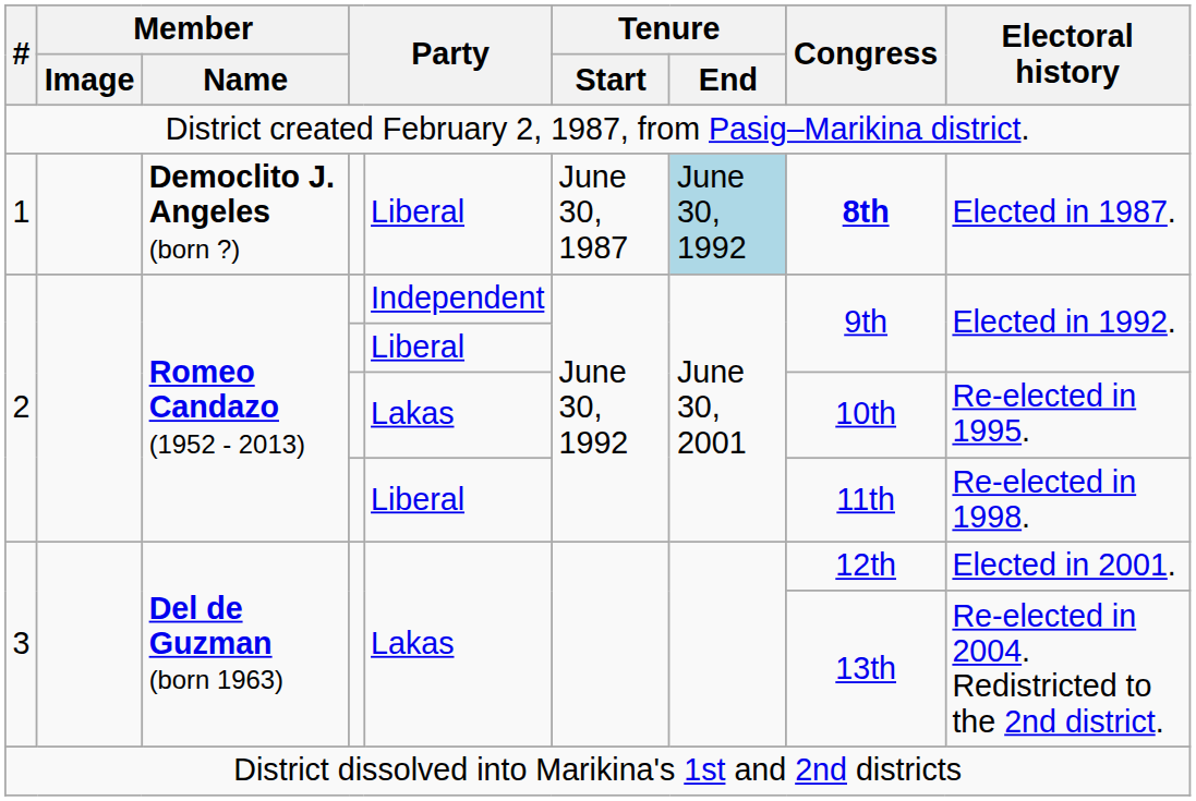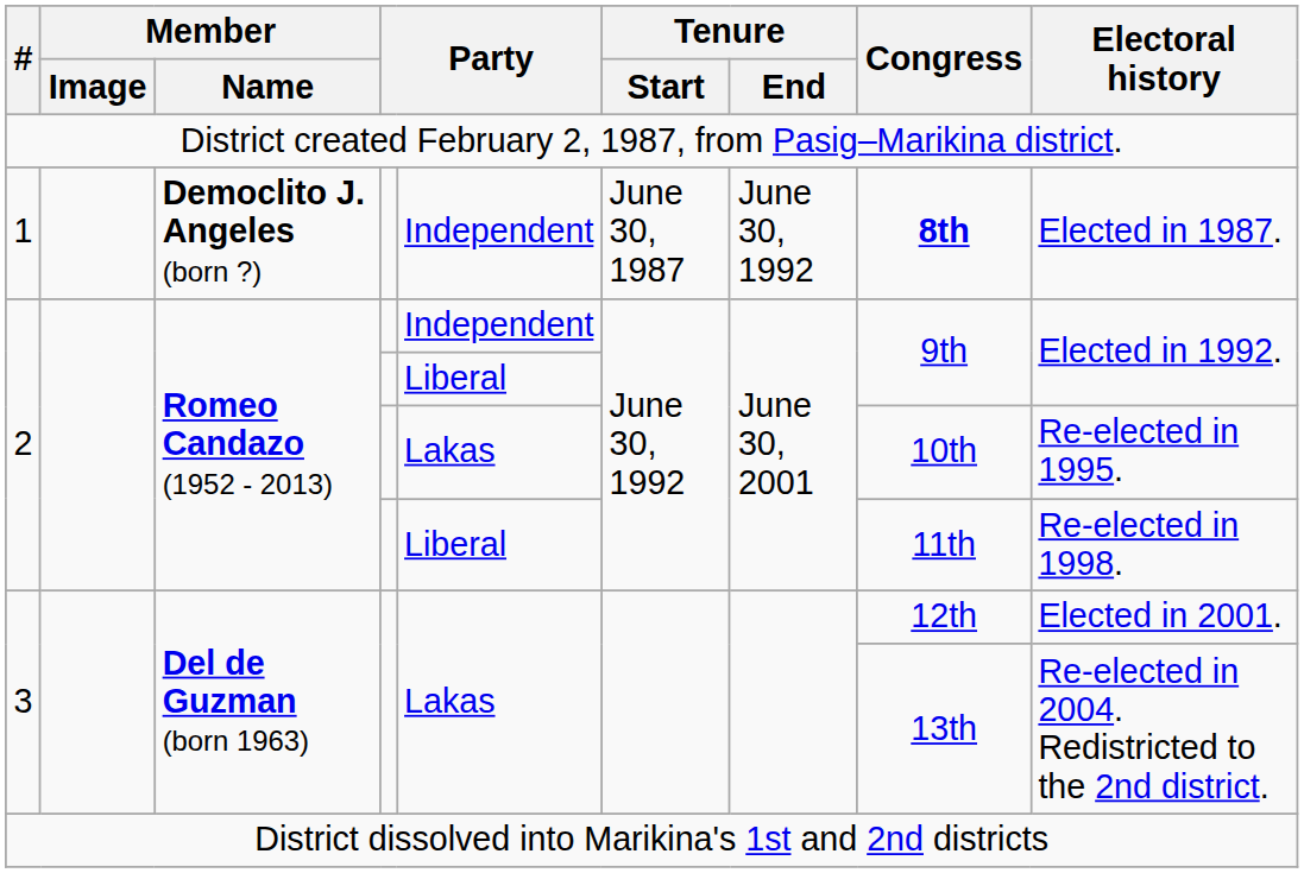1 | column 5: Liberal -> Independent
1 | Tenure / End: lightblue background -> no background
